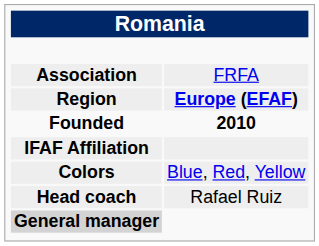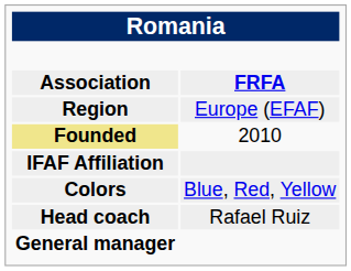Association | column 2: normal -> bold
Region | column 2: bold -> normal
Founded | column 1: no background -> khaki background
Founded | column 2: bold -> normal
General manager | column 1: lightgrey background -> no background
